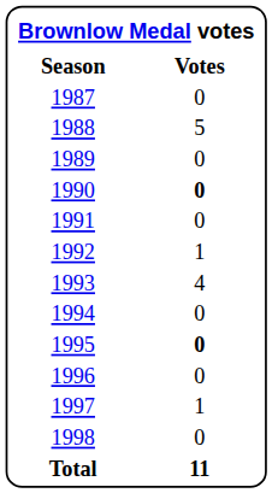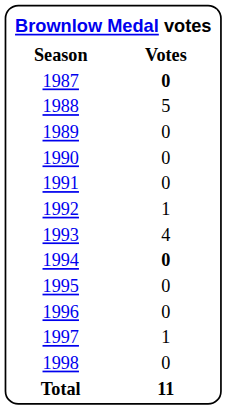1987 | Votes: normal -> bold
1990 | Votes: bold -> normal
1994 | Votes: normal -> bold
1995 | Votes: bold -> normal
